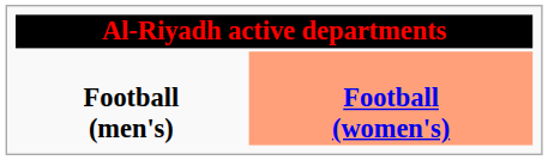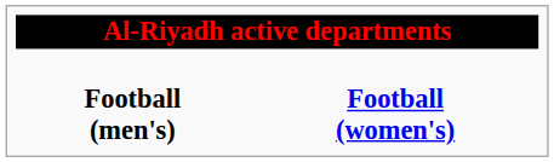Football (men's) | column 2: lightsalmon background -> no background
